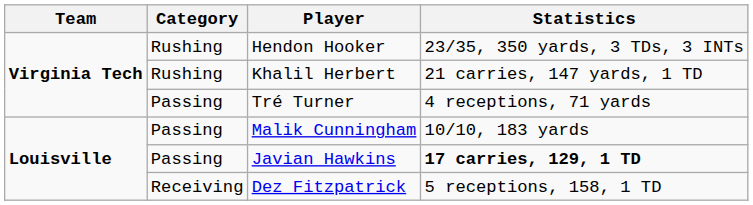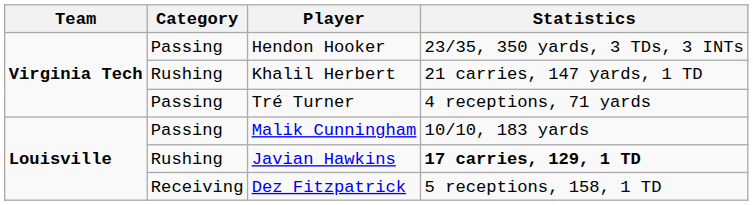Hendon Hooker | Category: Rushing -> Passing
Javian Hawkins | Category: Passing -> Rushing
